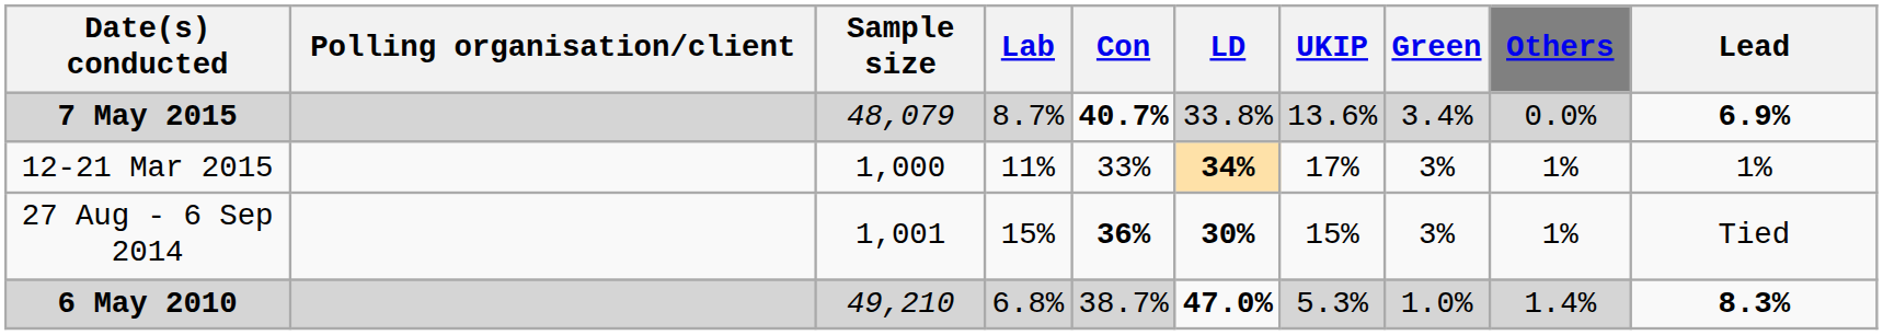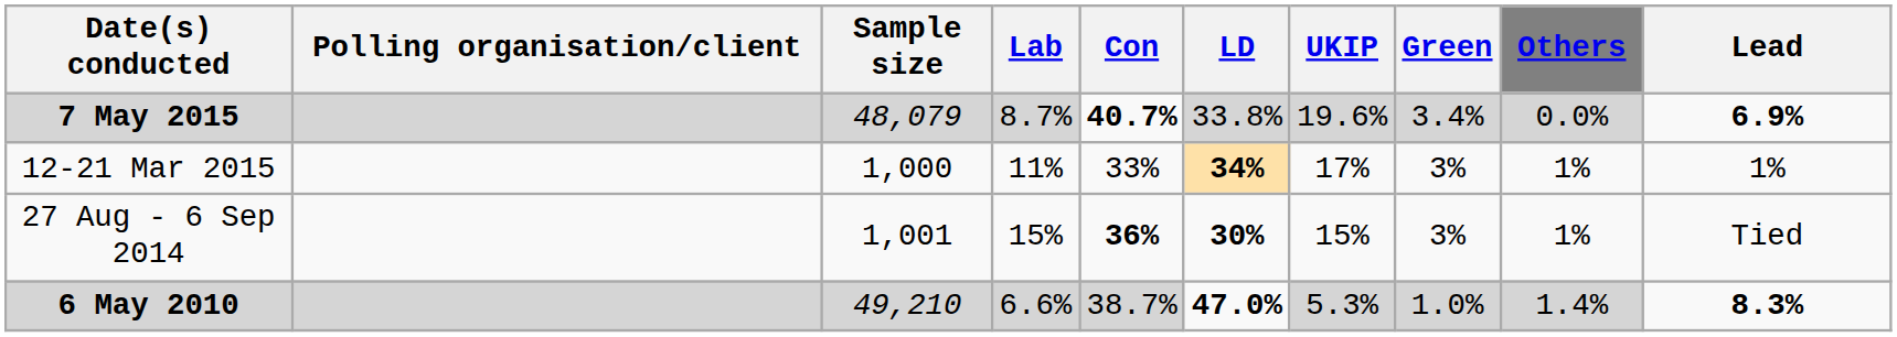7 May 2015 | UKIP: 13.6% -> 19.6%
6 May 2010 | Lab: 6.8% -> 6.6%
